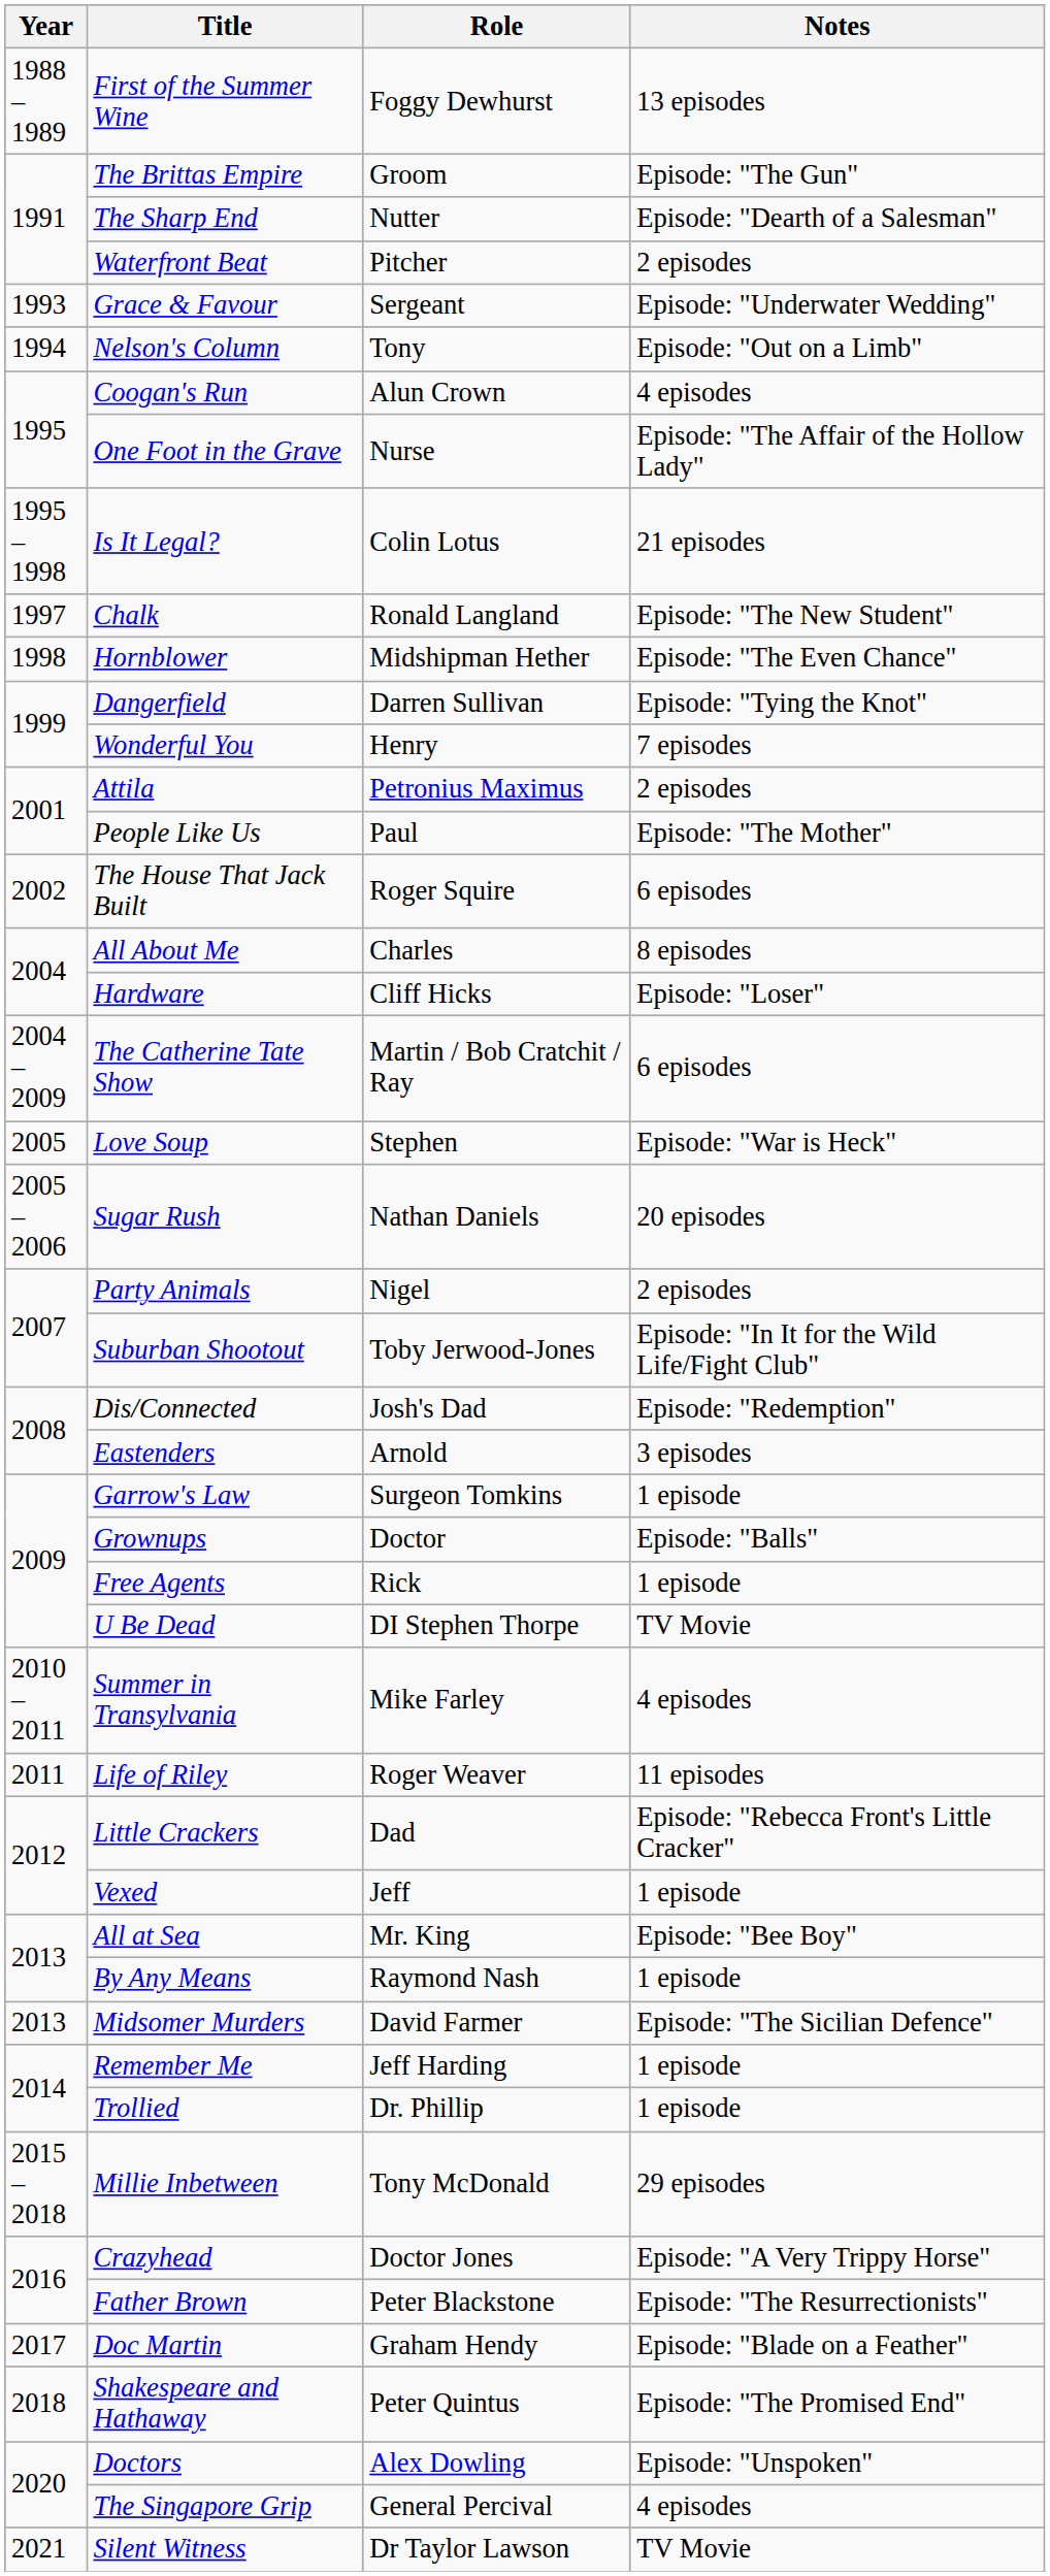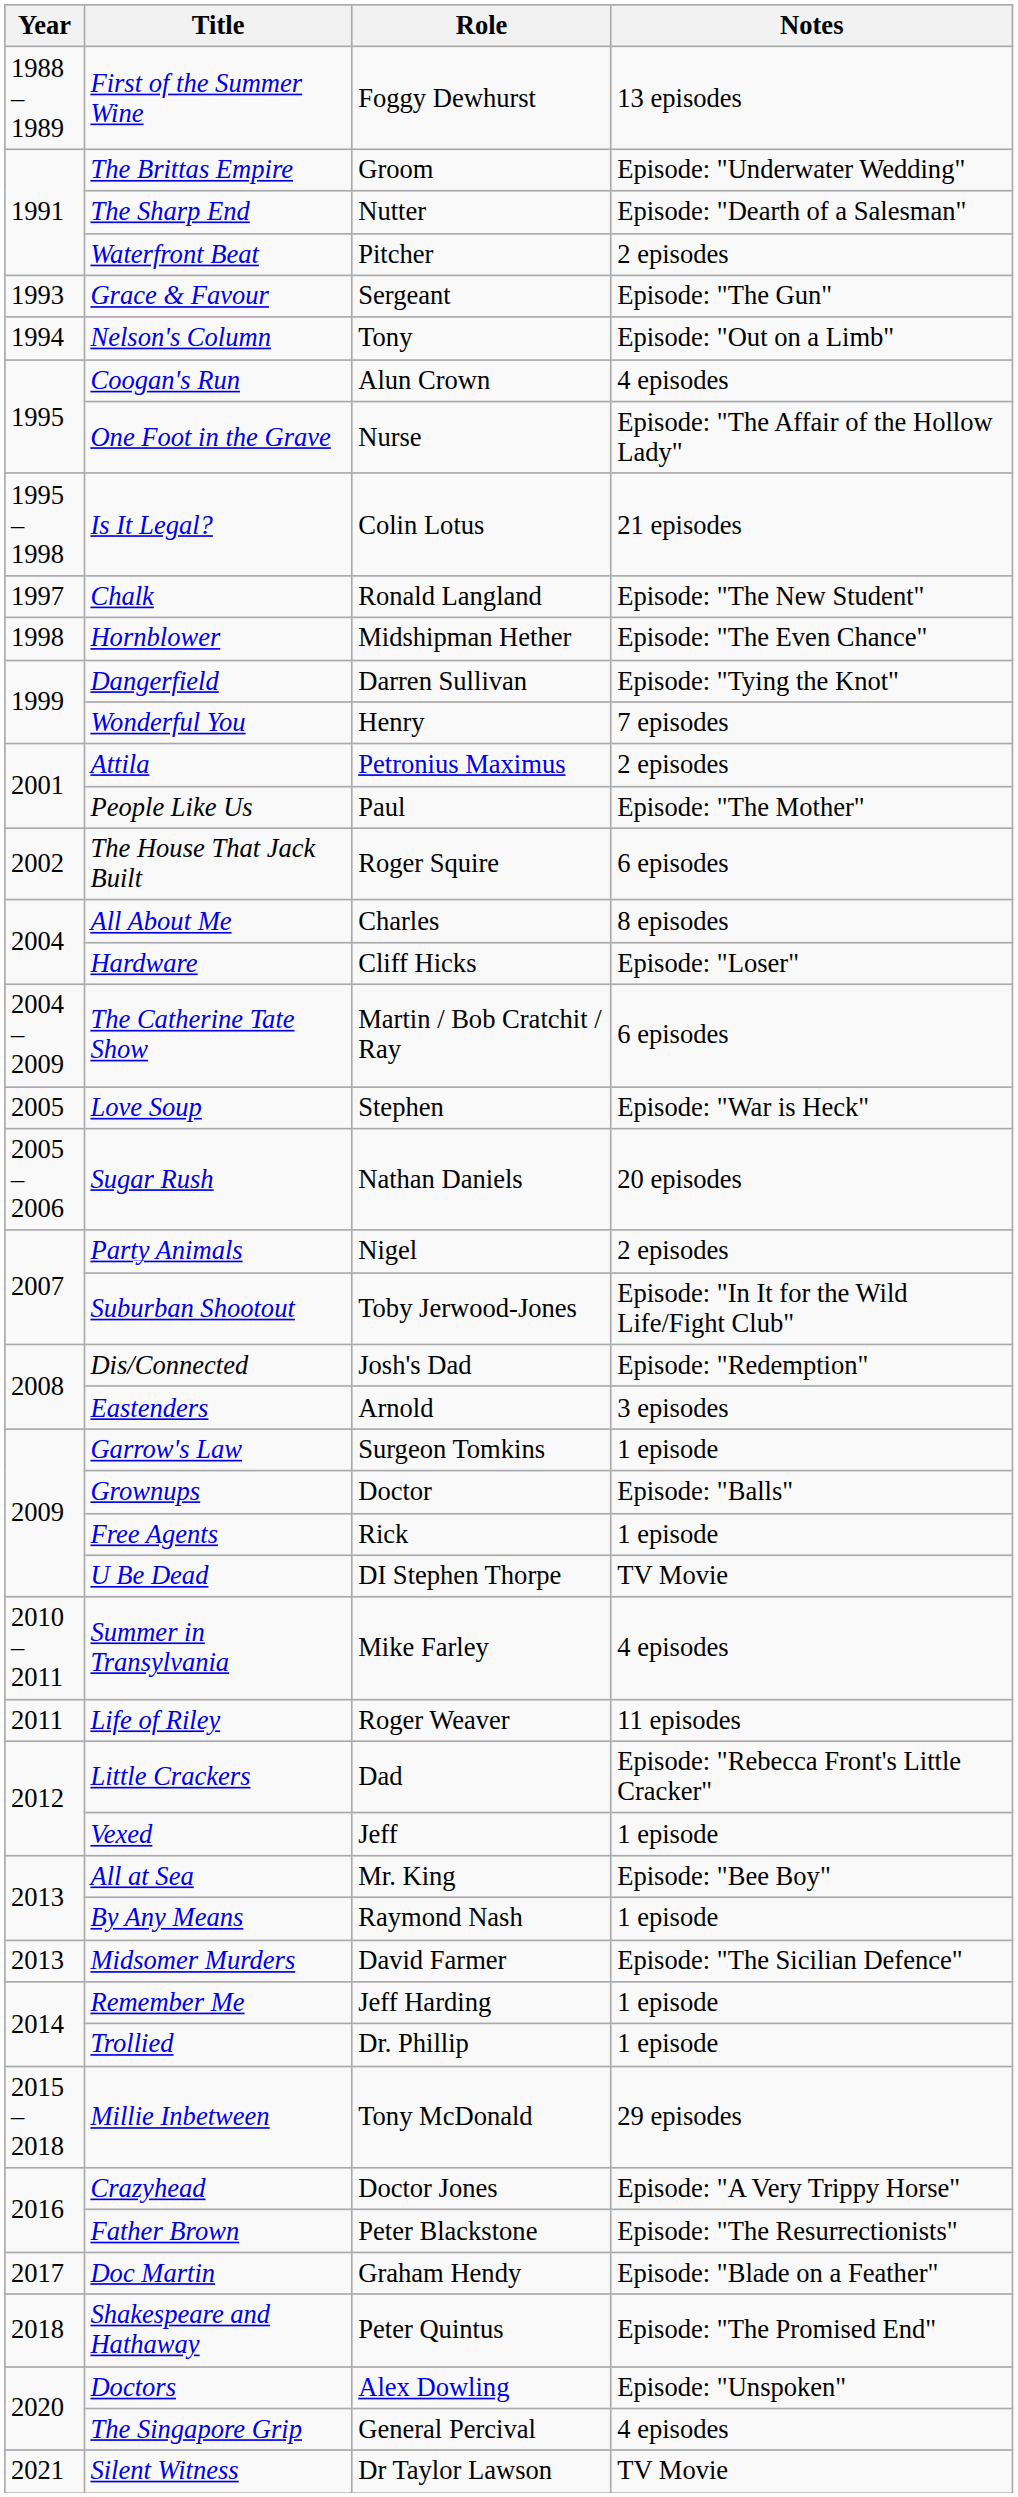The Brittas Empire | Notes: Episode: "The Gun" -> Episode: "Underwater Wedding"
Grace & Favour | Notes: Episode: "Underwater Wedding" -> Episode: "The Gun"
